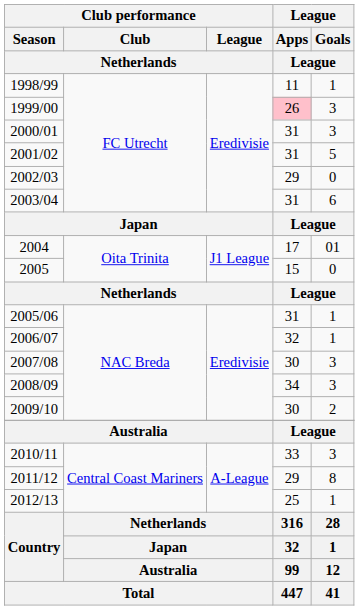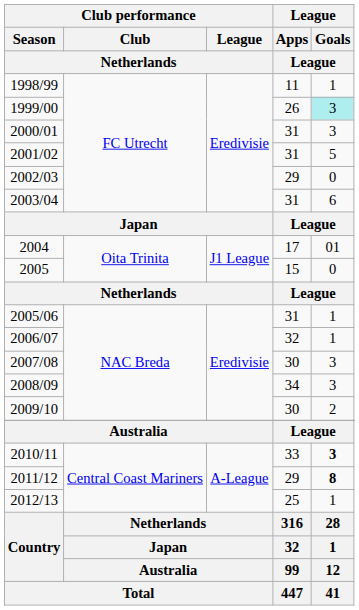1999/00 | League / Apps / League: pink background -> no background
1999/00 | League / Goals / League: no background -> paleturquoise background
2010/11 | League / Goals / League: normal -> bold
2011/12 | League / Goals / League: normal -> bold
